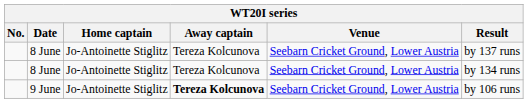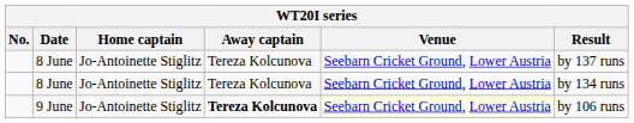9 June | Venue: no background -> lightyellow background
